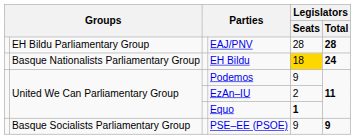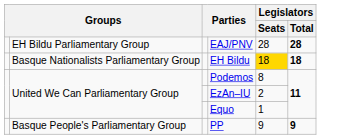EH Bildu | Legislators / Total: 24 -> 18
Podemos | Legislators / Seats: 9 -> 8
Equo | Legislators / Seats: bold -> normal
- row: Basque Socialists Parliamentary Group | PSE–EE (PSOE) | 9 | 9
+ row: Basque People's Parliamentary Group | PP | 9 | 9
